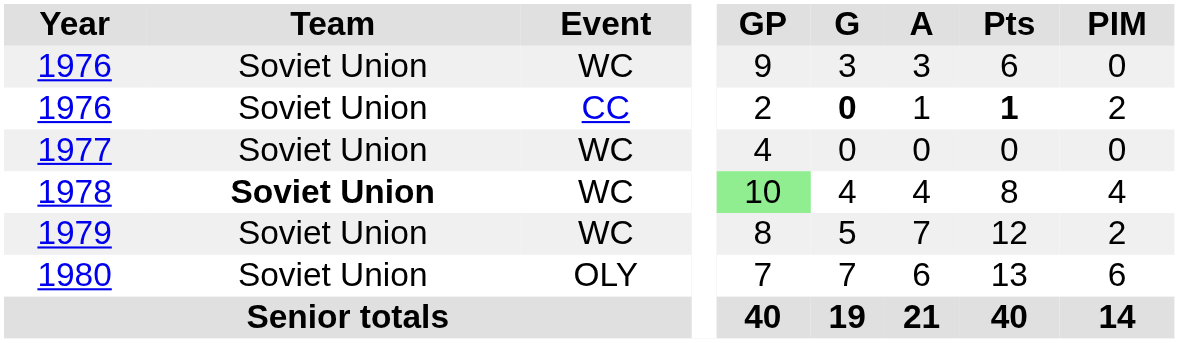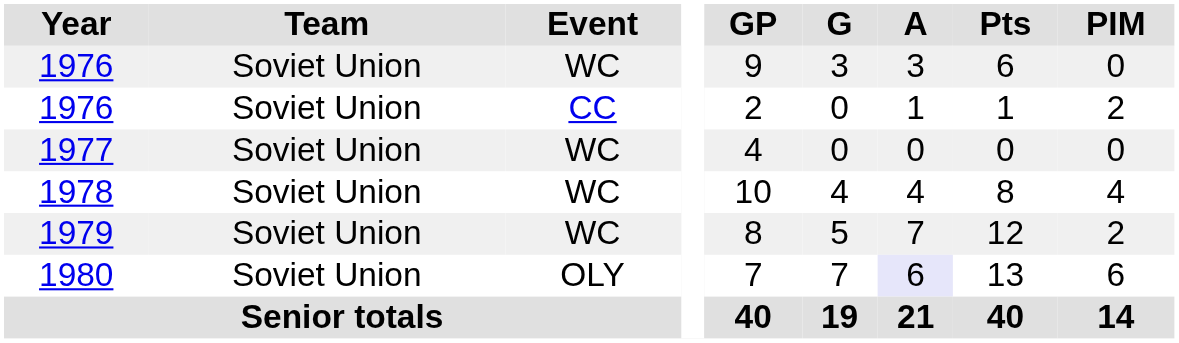1976 / CC | G: bold -> normal
1976 / CC | Pts: bold -> normal
1978 | Team: bold -> normal
1978 | GP: lightgreen background -> no background
1980 | A: no background -> lavender background
